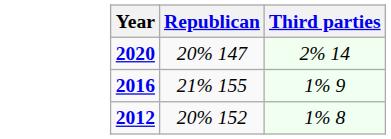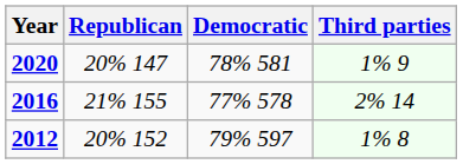+ column: Democratic | 78% 581 | 77% 578 | 79% 597
2020 | Third parties: 2% 14 -> 1% 9
2016 | Third parties: 1% 9 -> 2% 14
